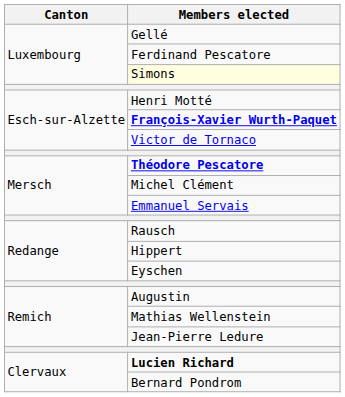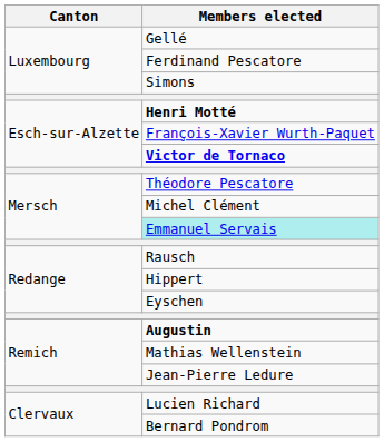Simons | Members elected: lightyellow background -> no background
Henri Motté | Members elected: normal -> bold
François-Xavier Wurth-Paquet | Members elected: bold -> normal
Victor de Tornaco | Members elected: normal -> bold
Théodore Pescatore | Members elected: bold -> normal
Emmanuel Servais | Members elected: no background -> paleturquoise background
Augustin | Members elected: normal -> bold
Lucien Richard | Members elected: bold -> normal
